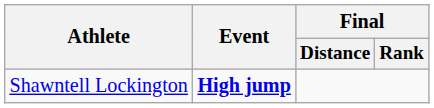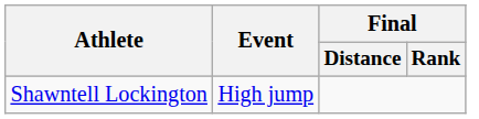Shawntell Lockington | Event: bold -> normal
